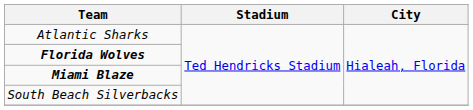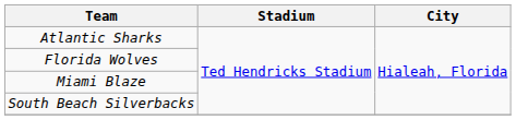Florida Wolves | Team: bold -> normal
Miami Blaze | Team: bold -> normal
